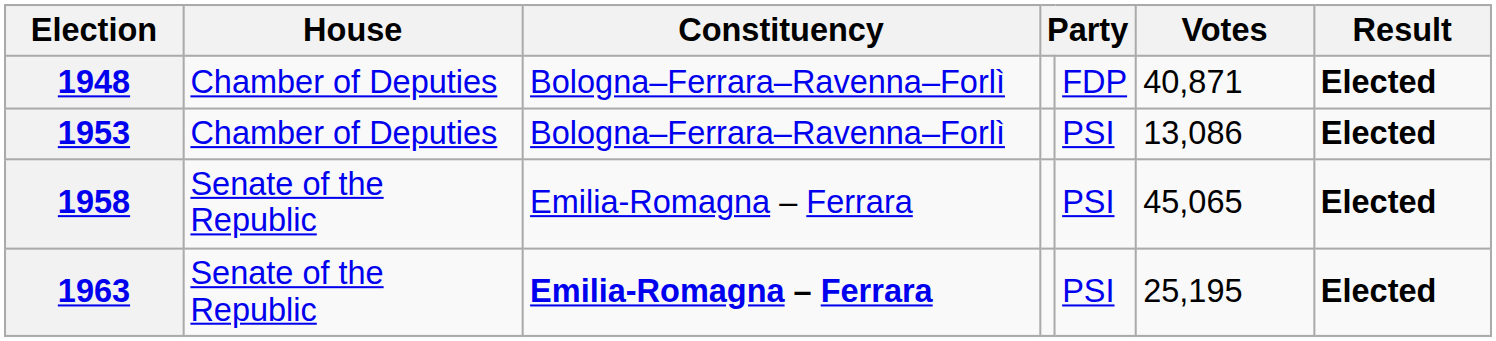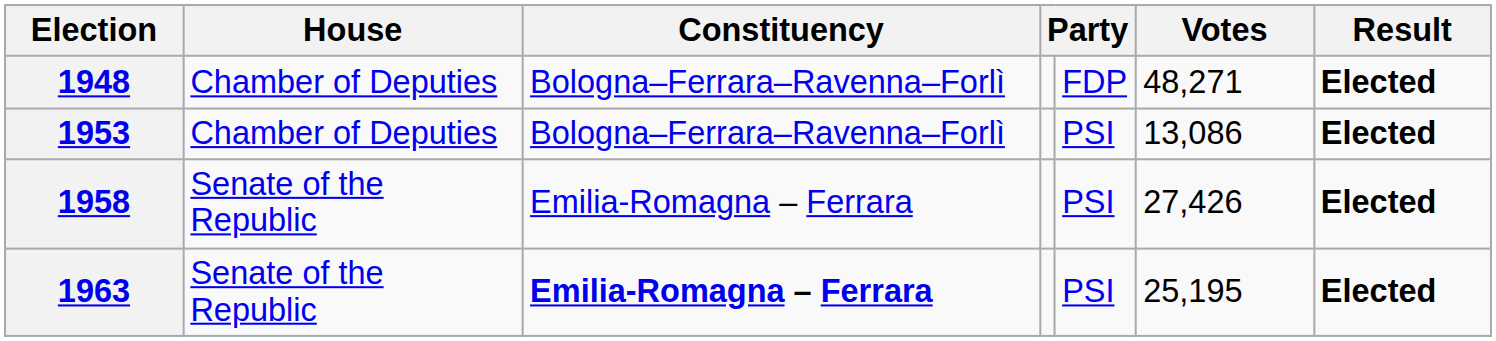1948 | Votes: 40,871 -> 48,271
1958 | Votes: 45,065 -> 27,426
